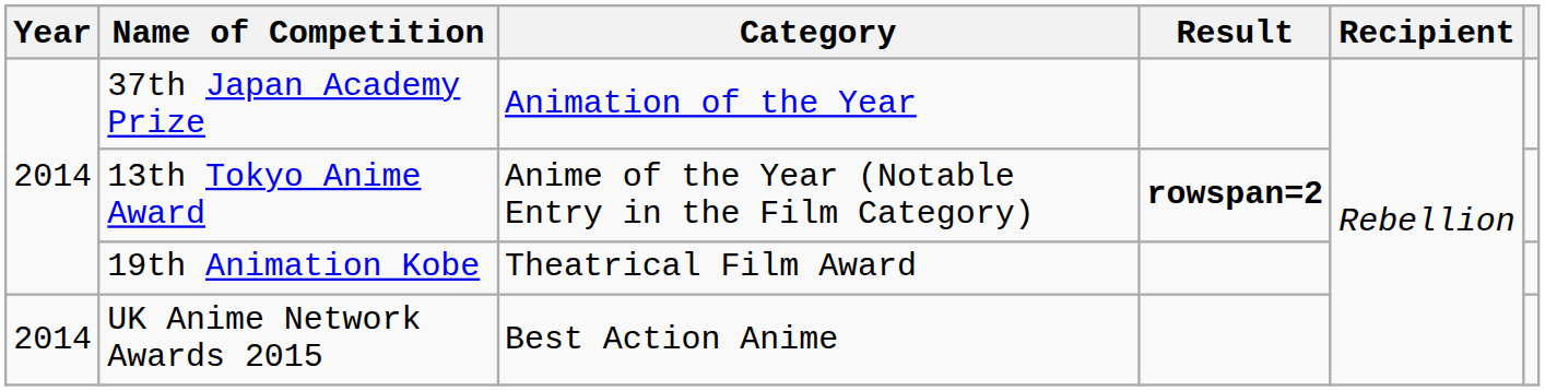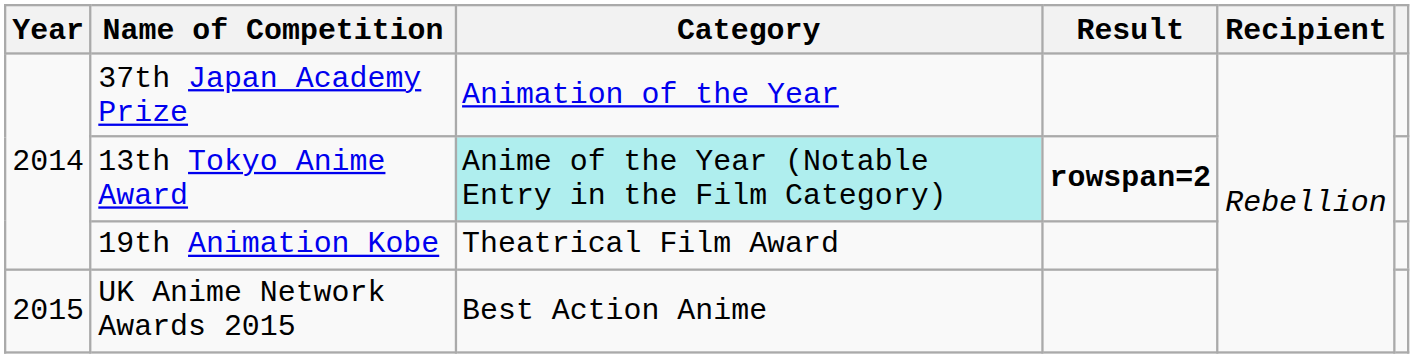13th Tokyo Anime Award | Category: no background -> paleturquoise background
UK Anime Network Awards 2015 | Year: 2014 -> 2015
